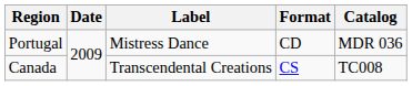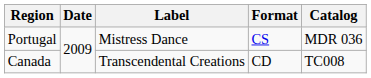Portugal | Format: CD -> CS
Canada | Format: CS -> CD
